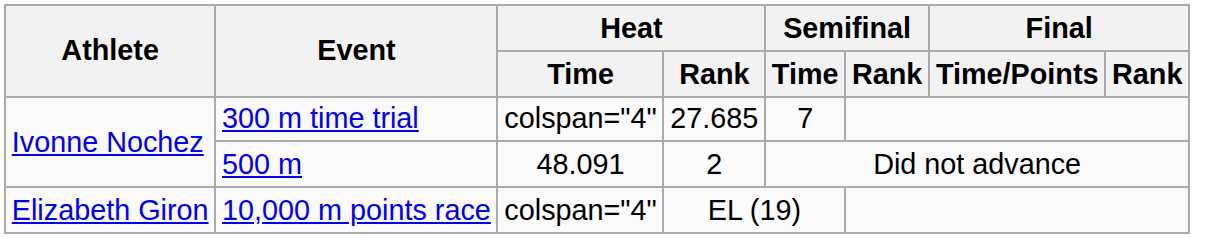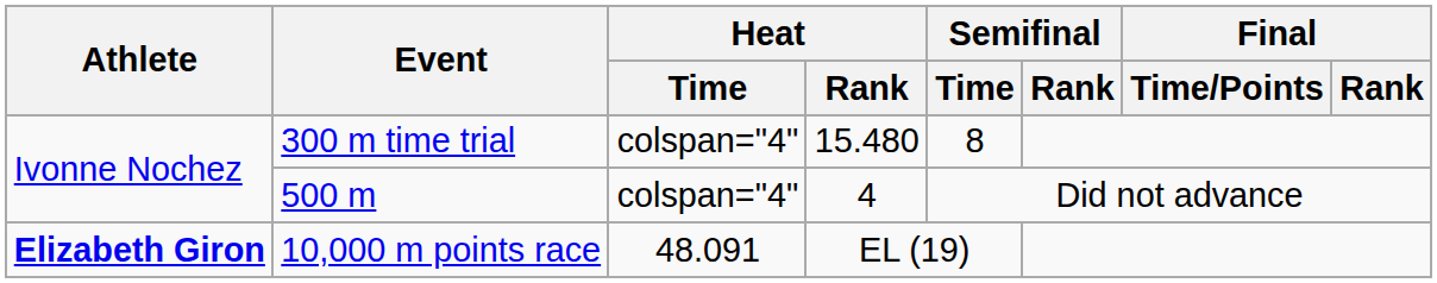300 m time trial | Heat / Rank: 27.685 -> 15.480
300 m time trial | Semifinal / Time: 7 -> 8
500 m | Heat / Time: 48.091 -> colspan="4"
500 m | Heat / Rank: 2 -> 4
10,000 m points race | Athlete: normal -> bold
10,000 m points race | Heat / Time: colspan="4" -> 48.091
